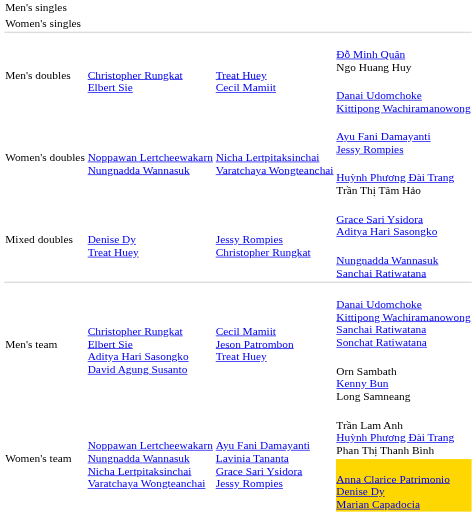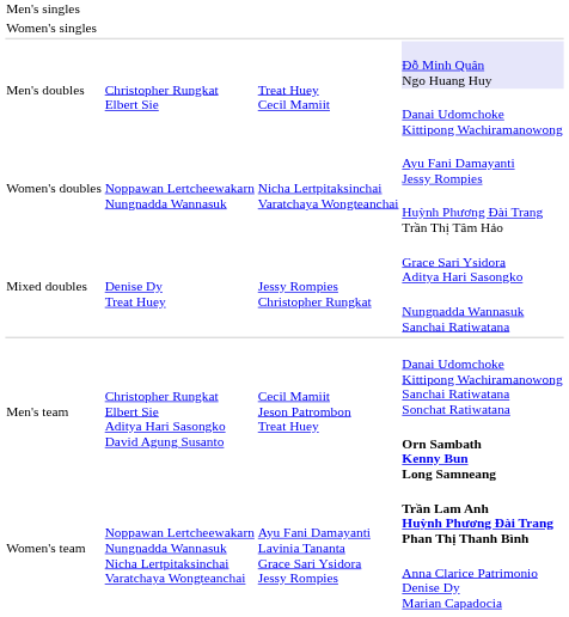Đỗ Minh Quân Ngo Huang Huy | column 4: no background -> lavender background
Orn Sambath Kenny Bun Long Samneang | column 4: normal -> bold
Trần Lam Anh Huỳnh Phương Đài Trang Phan Thị Thanh Bình | column 4: normal -> bold
Anna Clarice Patrimonio Denise Dy Marian Capadocia | column 4: gold background -> no background
